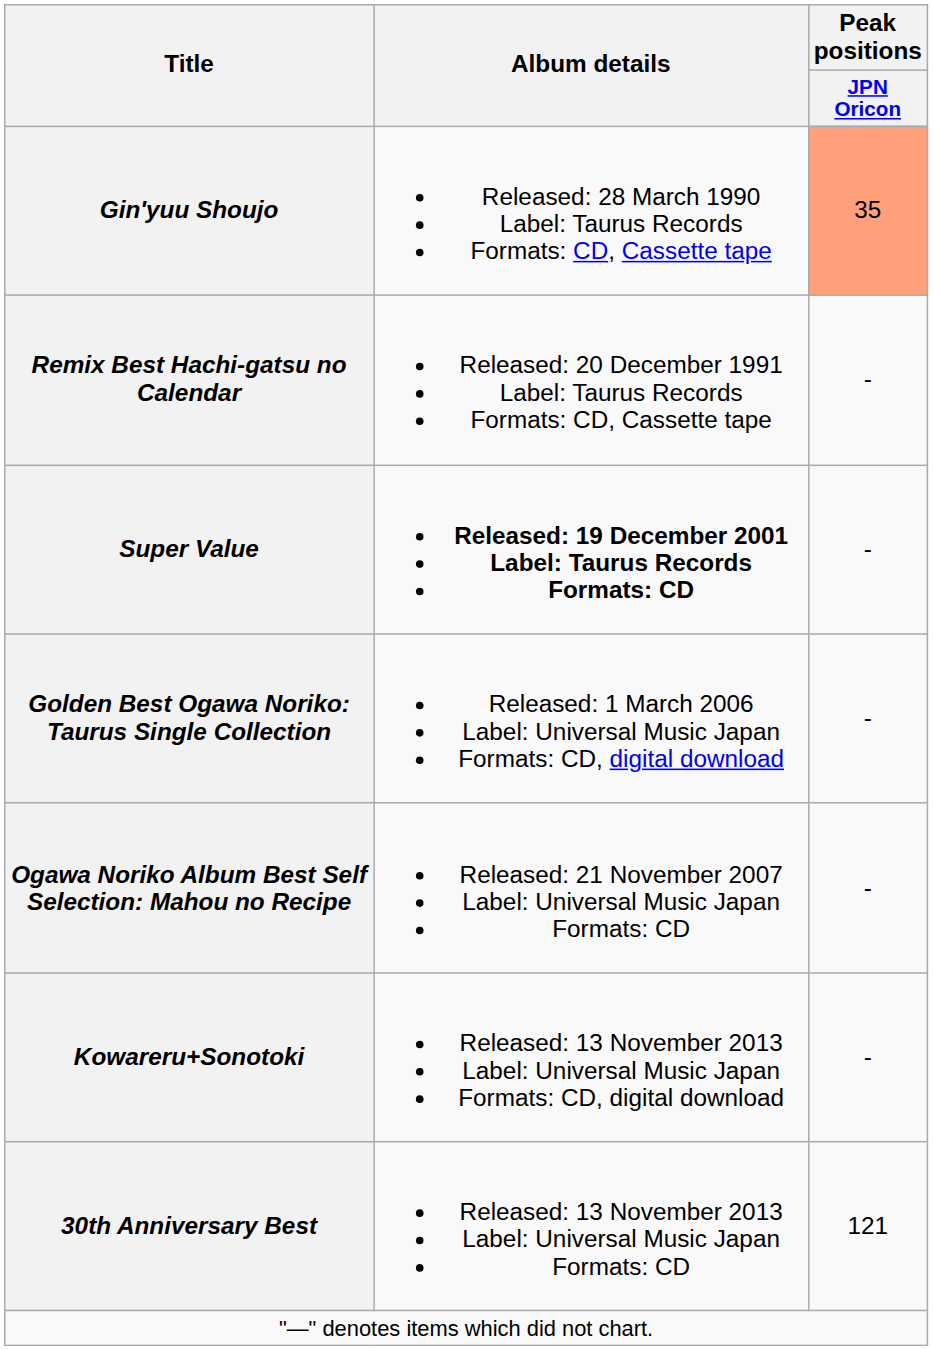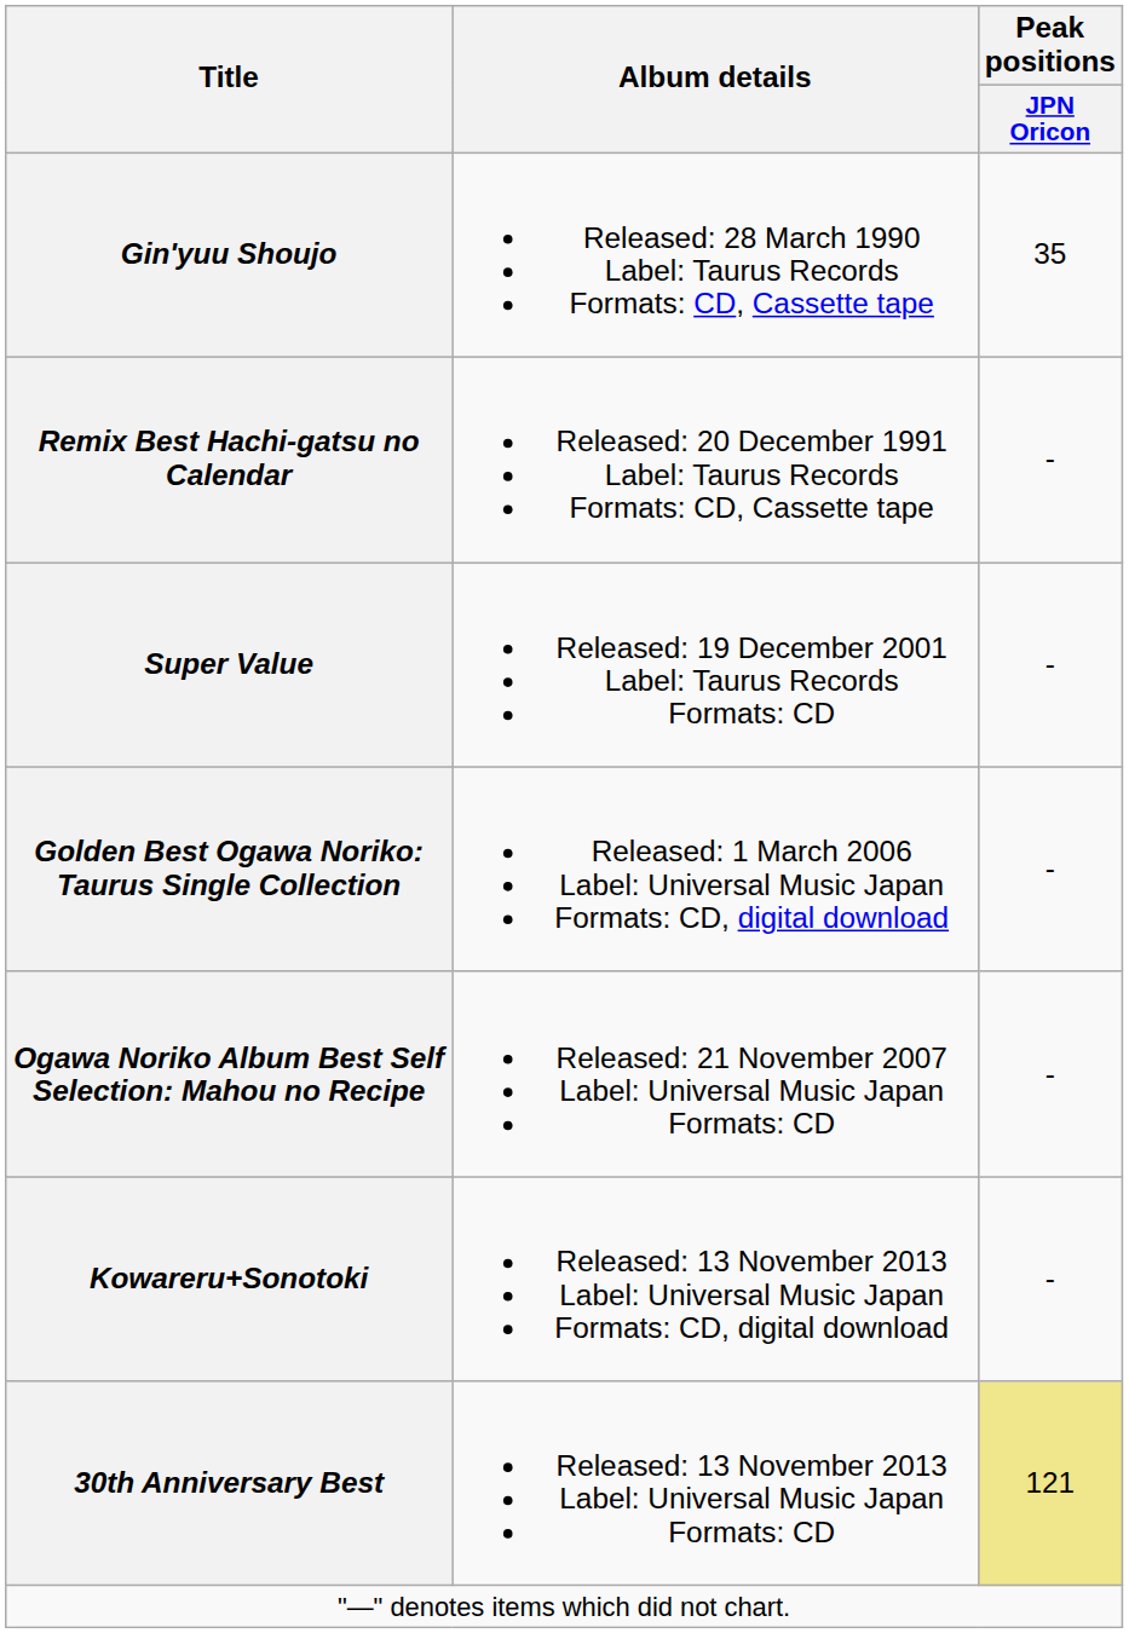Gin'yuu Shoujo | Peak positions / JPN Oricon: lightsalmon background -> no background
Super Value | Album details: bold -> normal
30th Anniversary Best | Peak positions / JPN Oricon: no background -> khaki background
